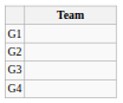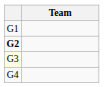G2 | column 1: normal -> bold
G3 | column 1: no background -> lightyellow background
